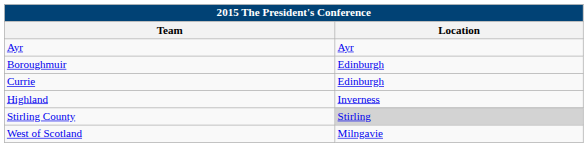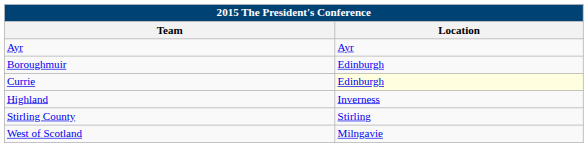Currie | Location: no background -> lightyellow background
Stirling County | Location: lightgrey background -> no background
